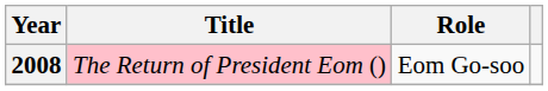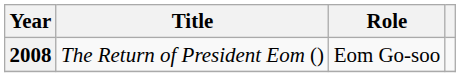2008 | Title: pink background -> no background
